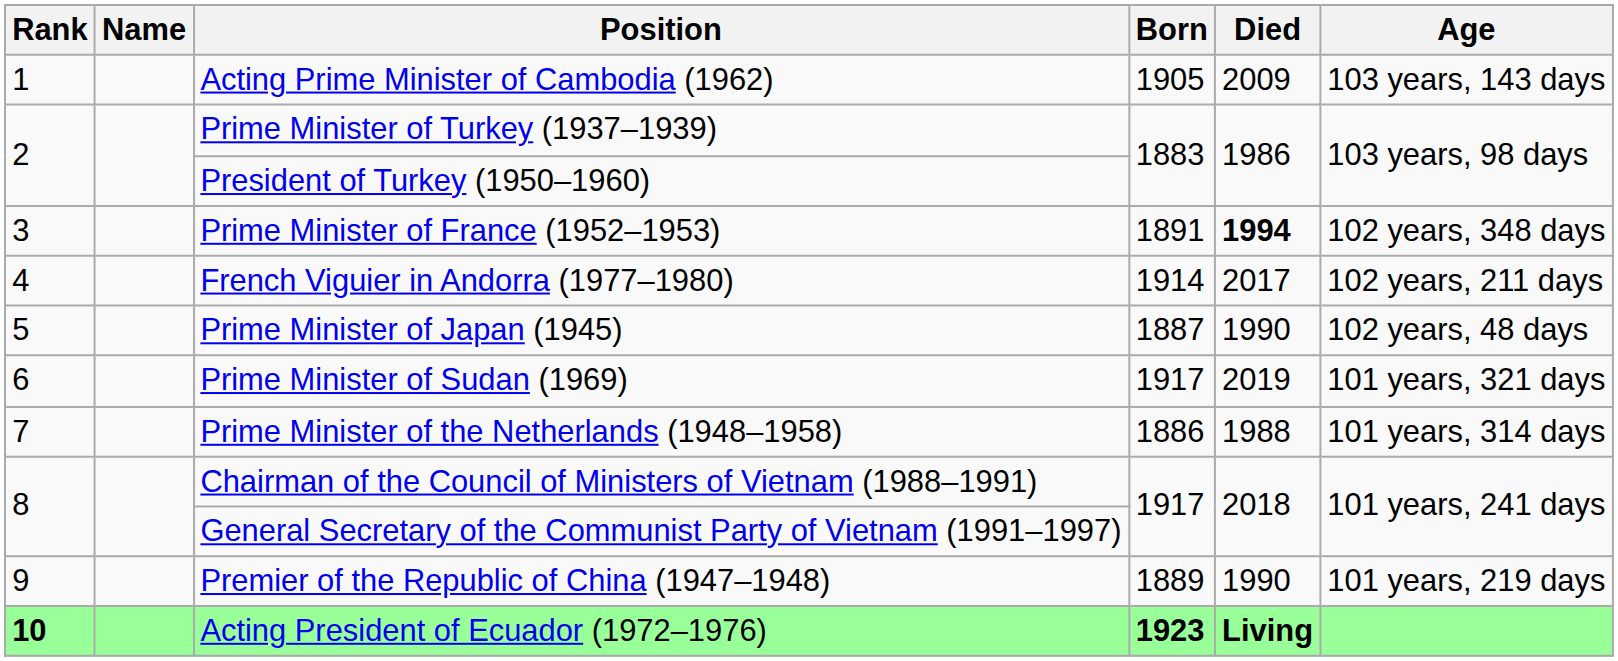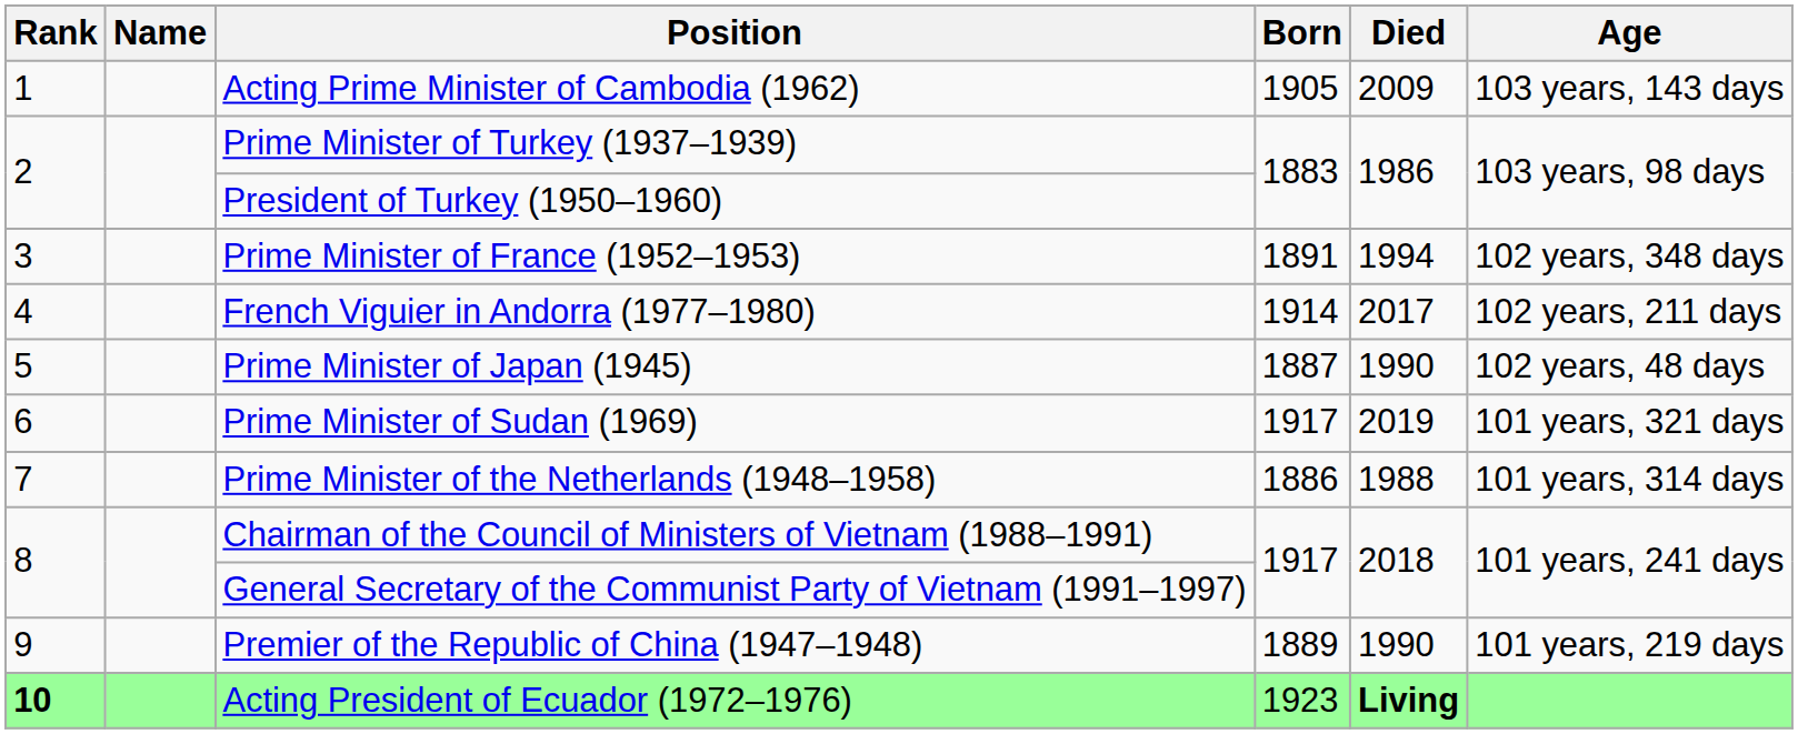Prime Minister of France (1952–1953) | Died: bold -> normal
Acting President of Ecuador (1972–1976) | Born: bold -> normal
